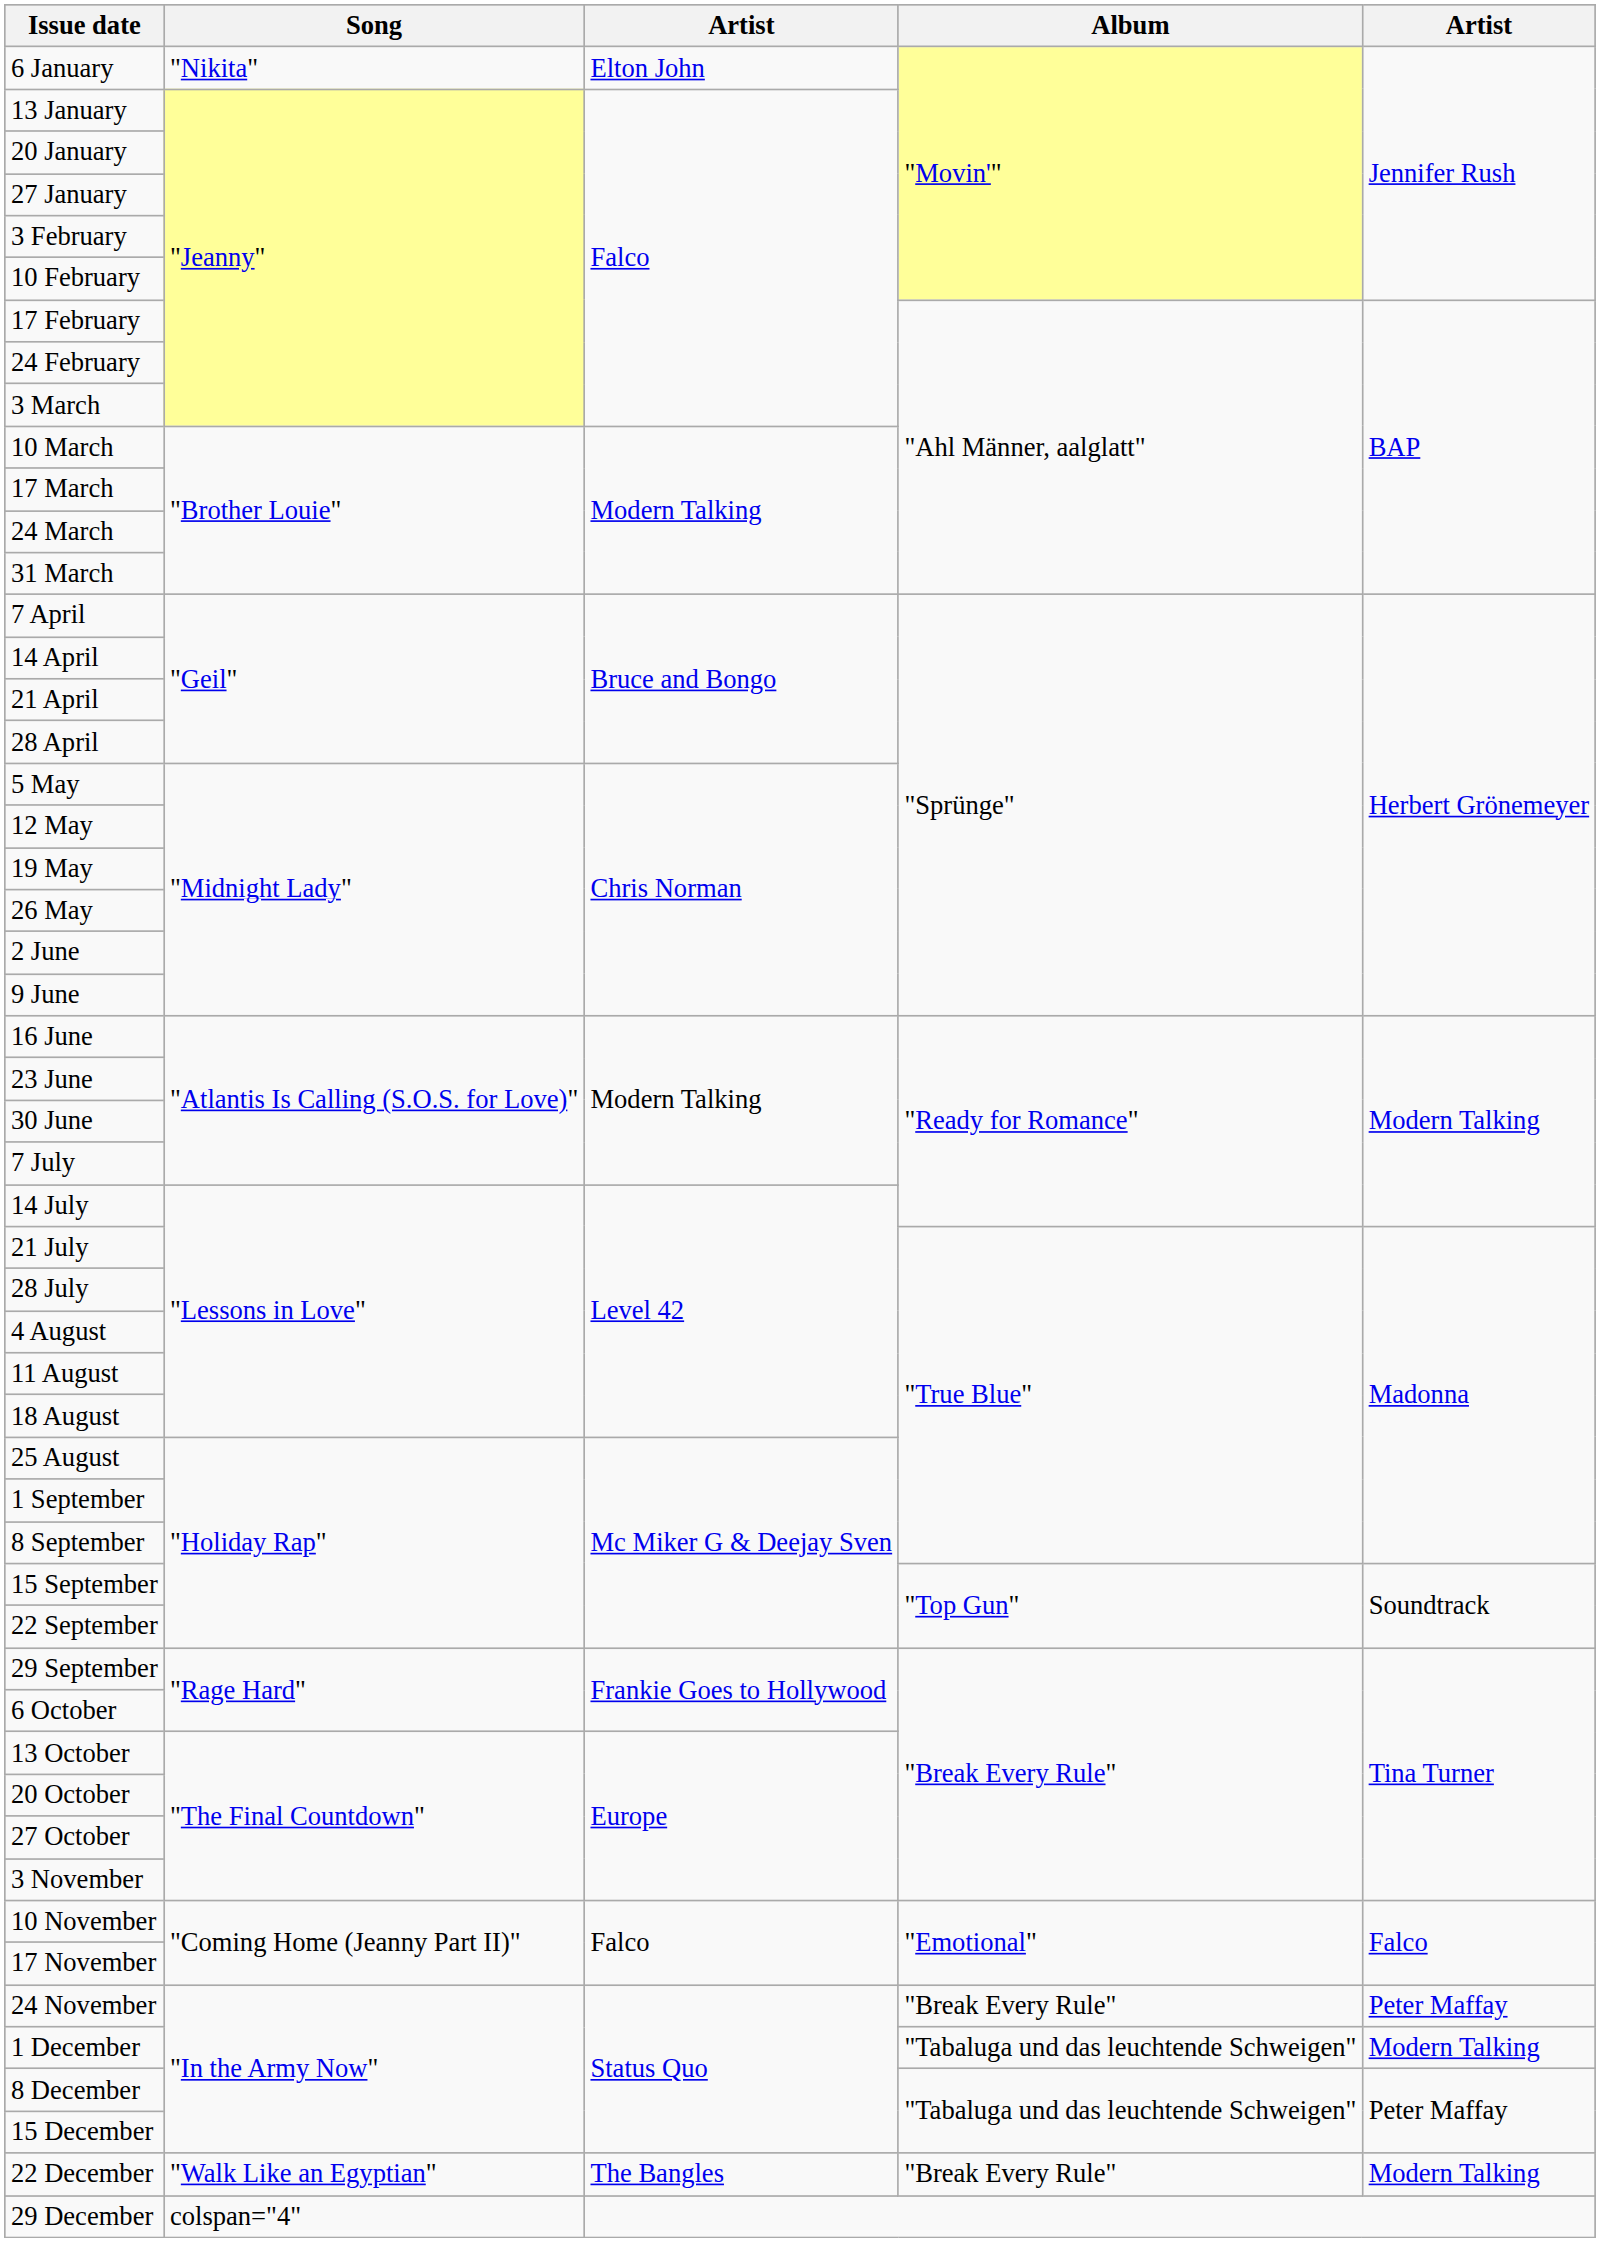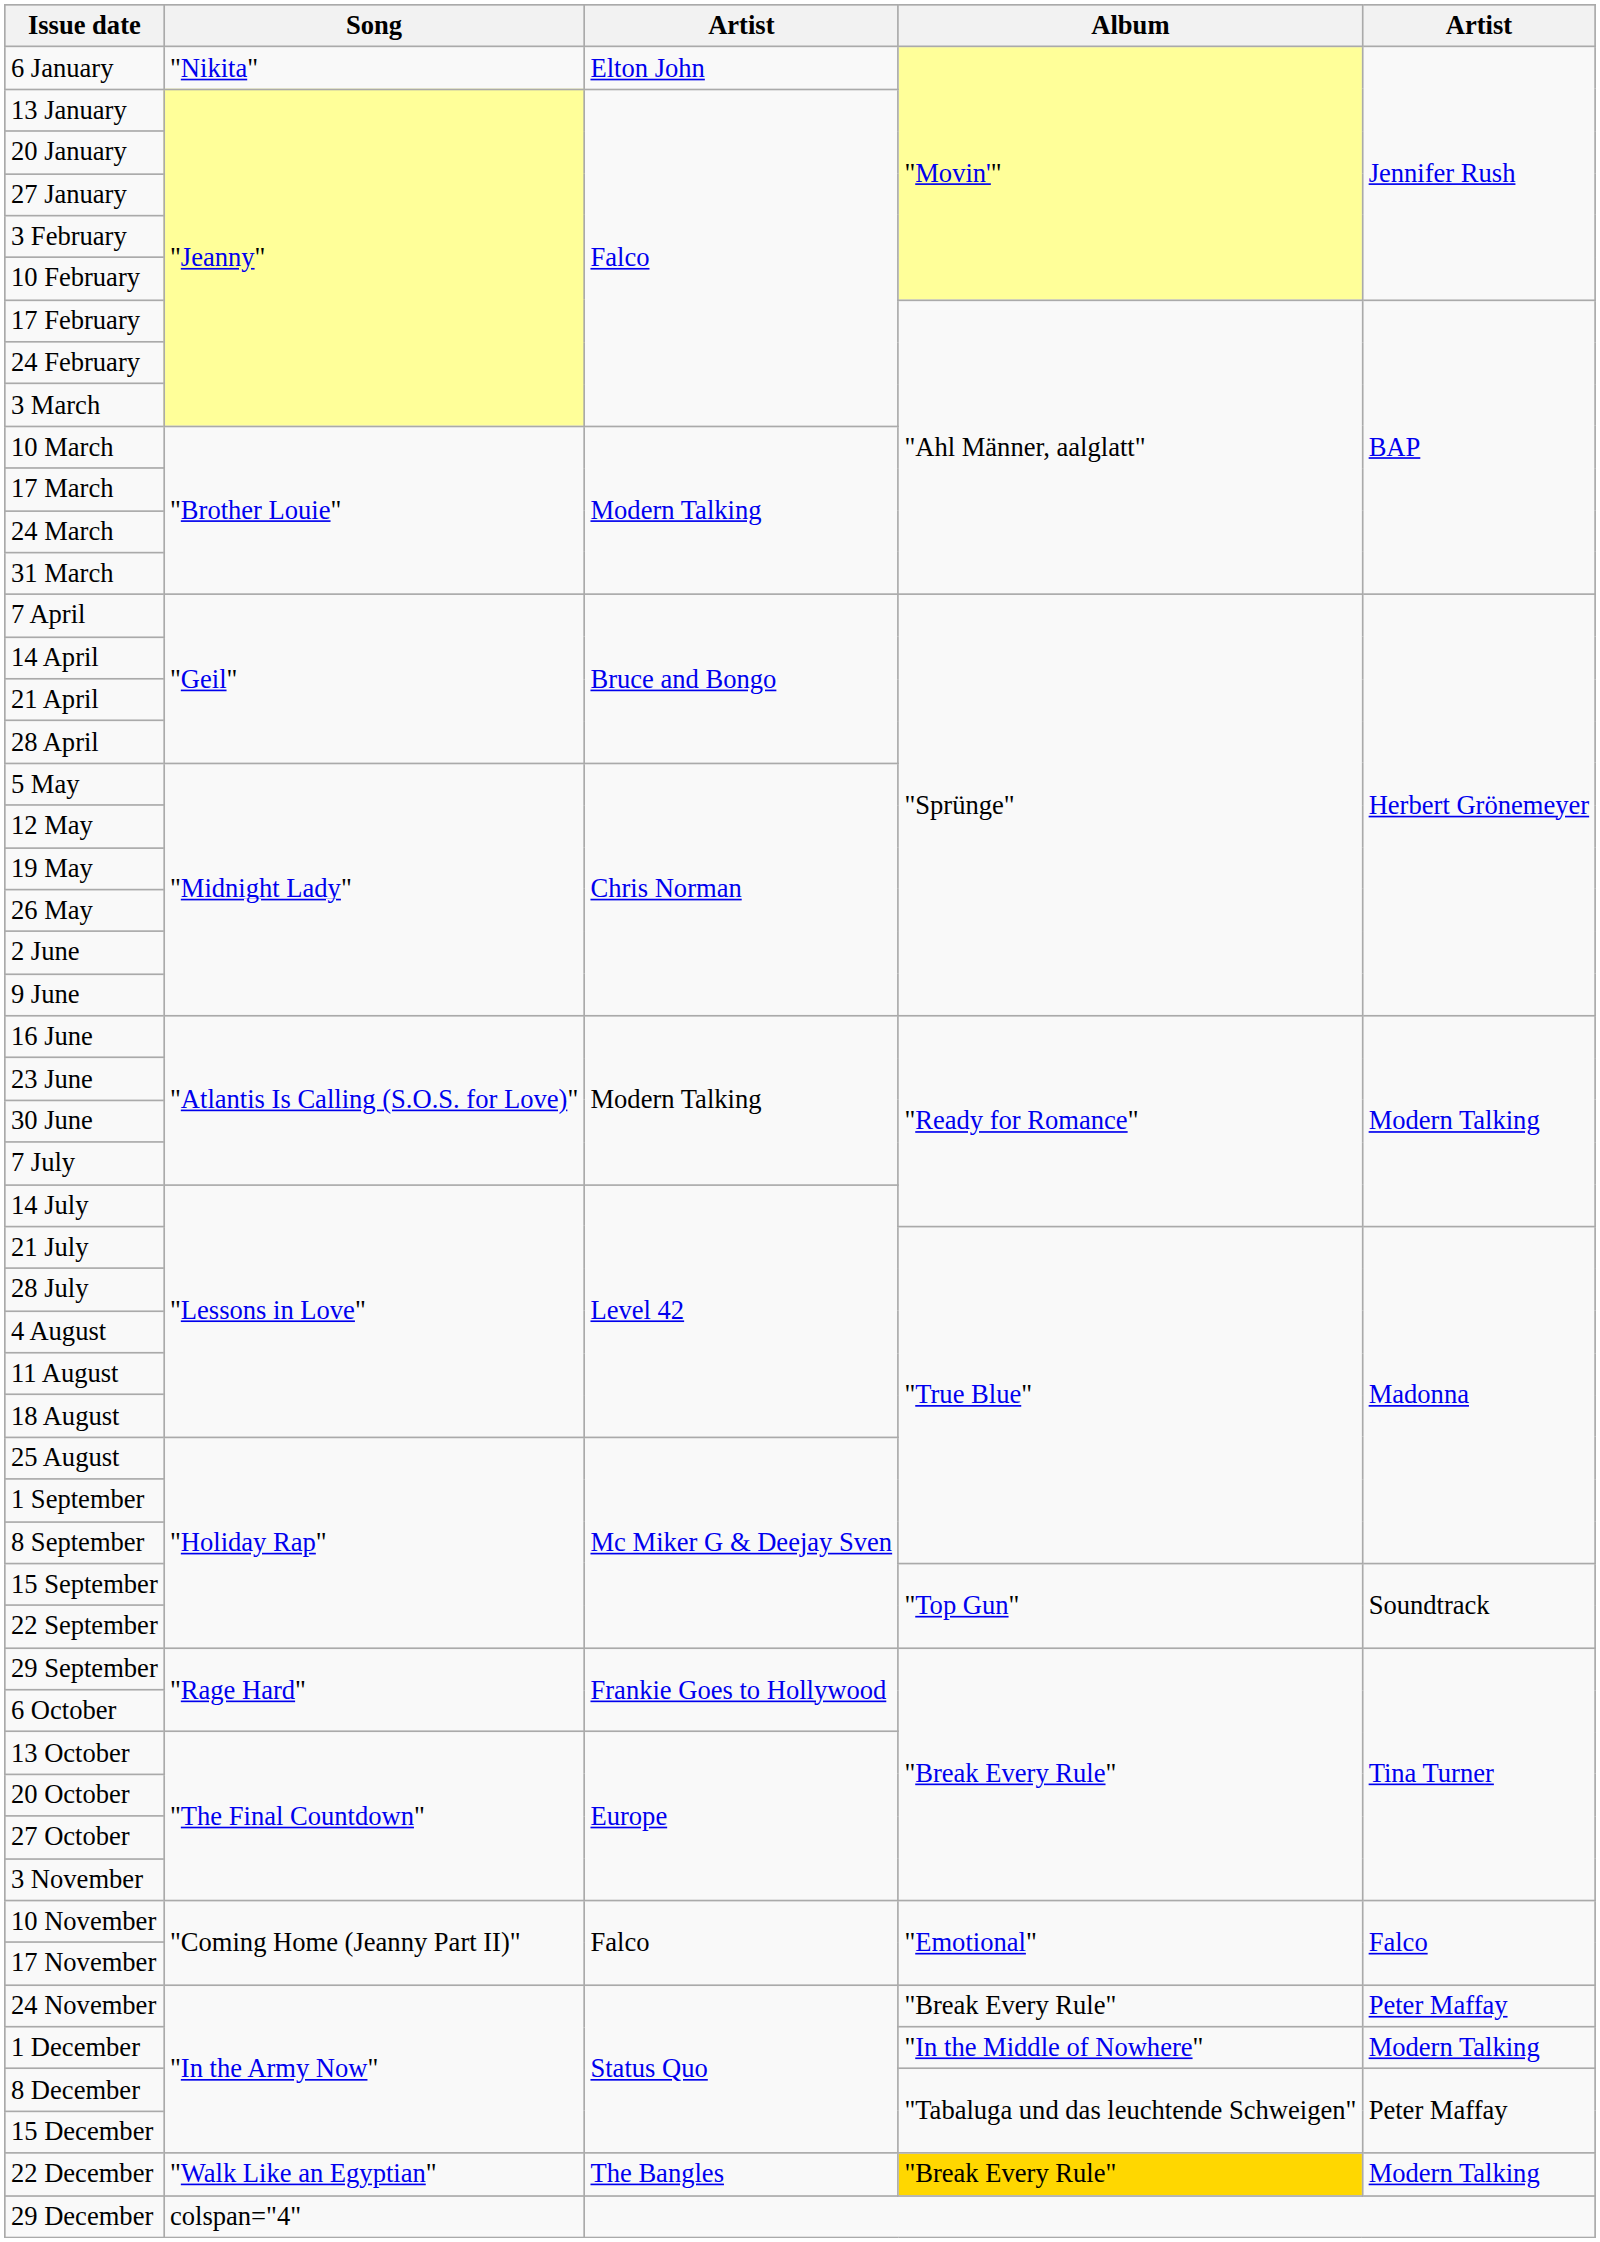1 December | Album: "Tabaluga und das leuchtende Schweigen" -> "In the Middle of Nowhere"
22 December | Album: no background -> gold background
